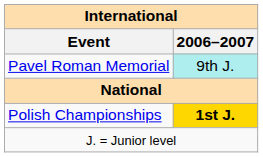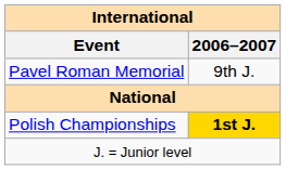Pavel Roman Memorial | International / 2006–2007: paleturquoise background -> no background
